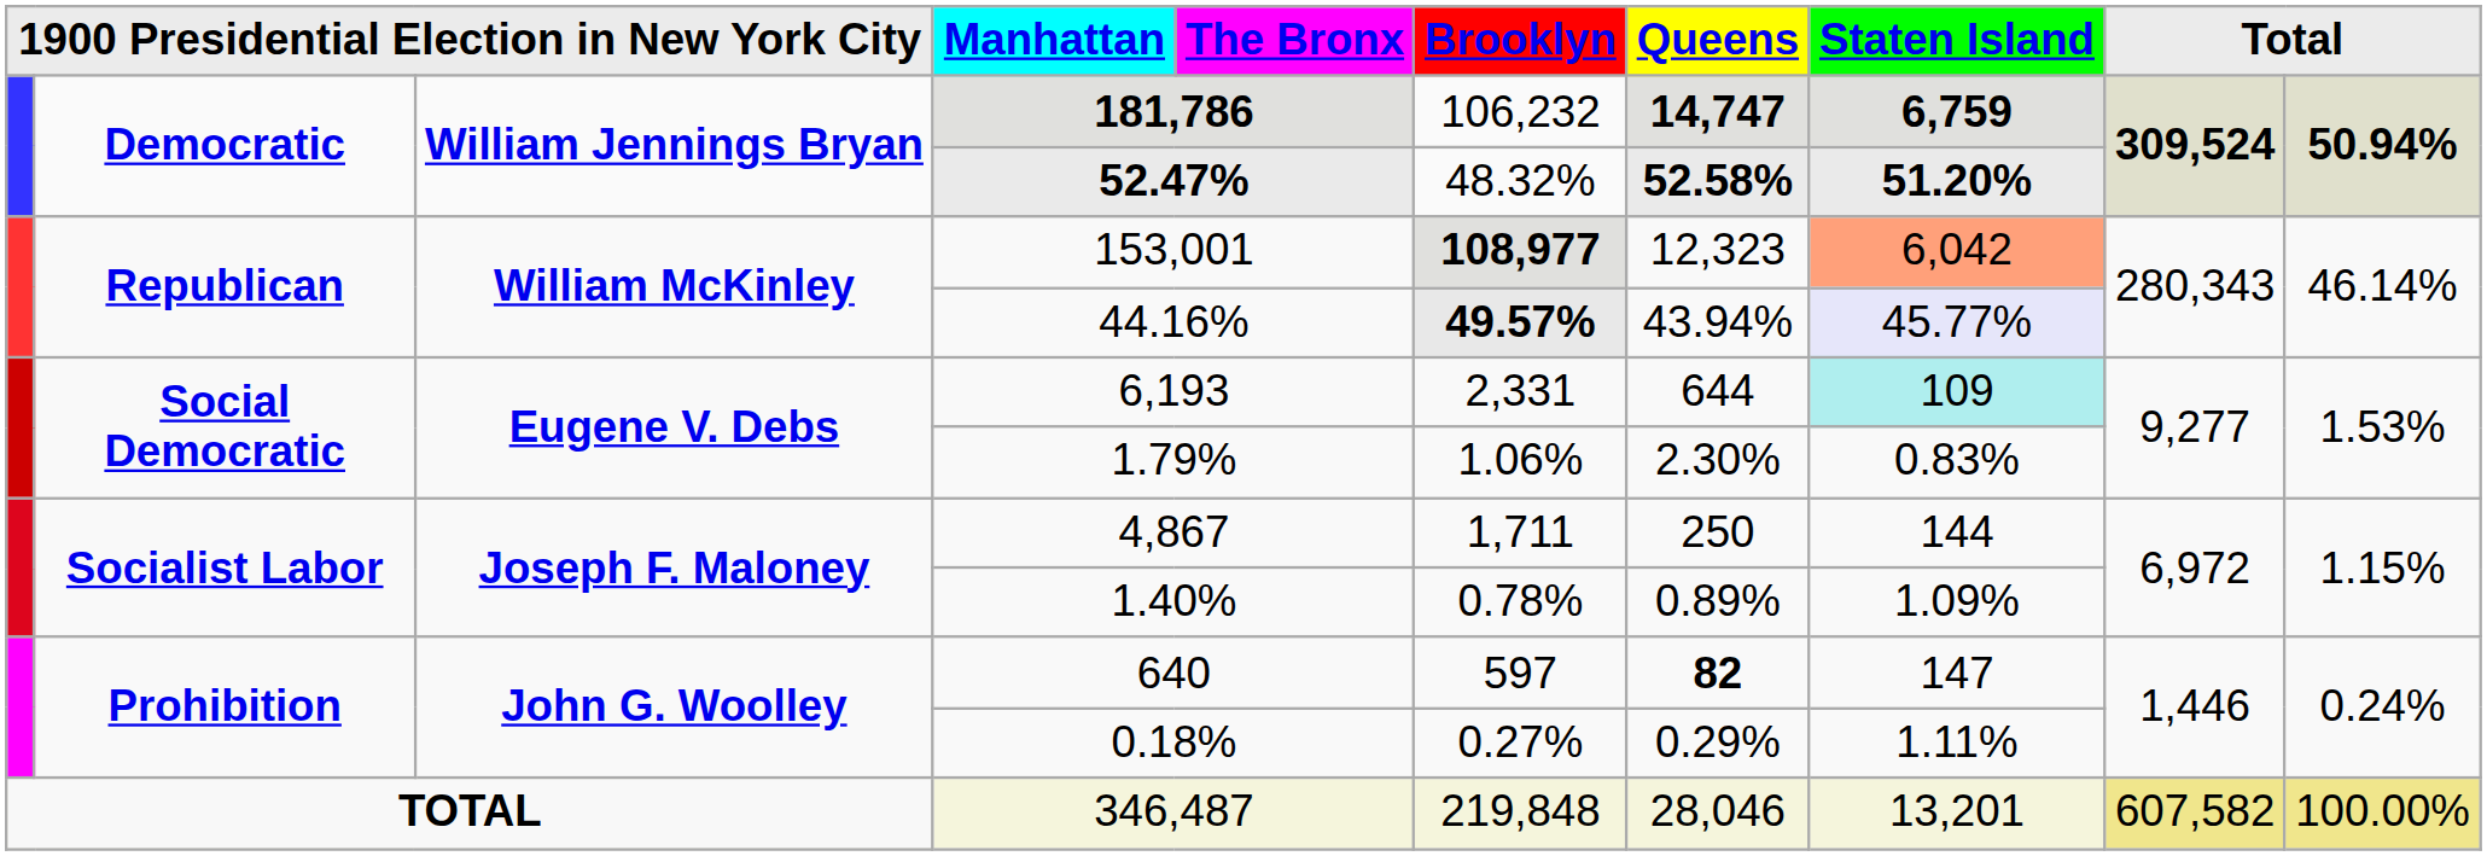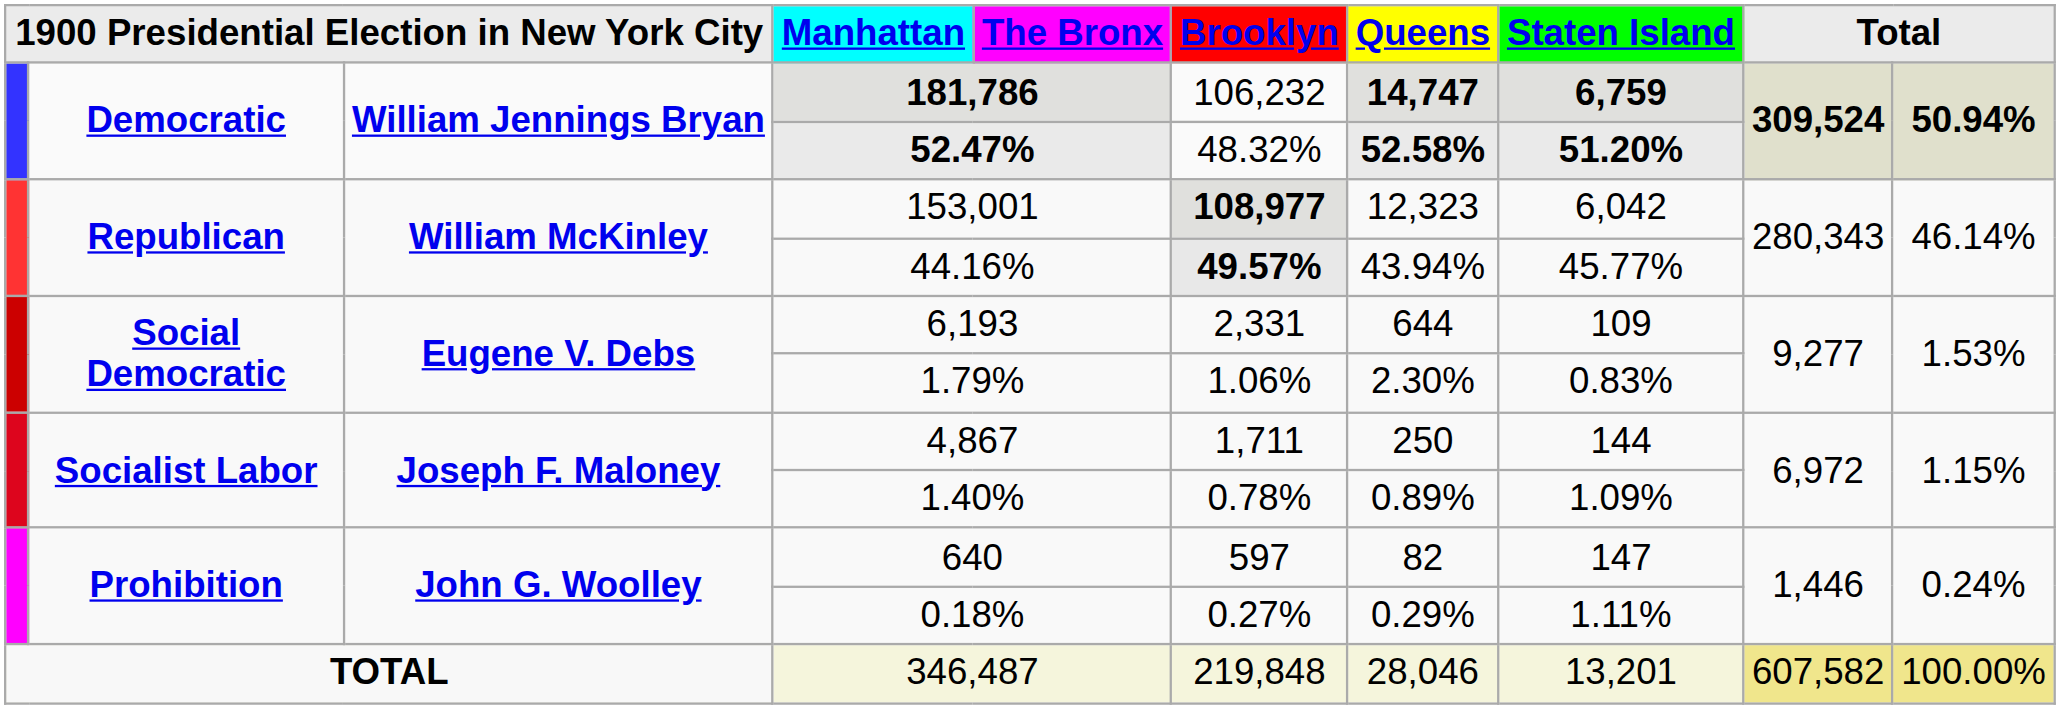153,001 | Staten Island: lightsalmon background -> no background
44.16% | Staten Island: lavender background -> no background
6,193 | Staten Island: paleturquoise background -> no background
640 | Queens: bold -> normal
